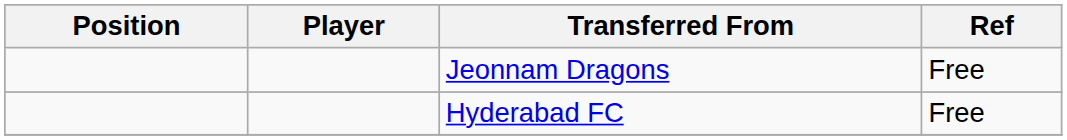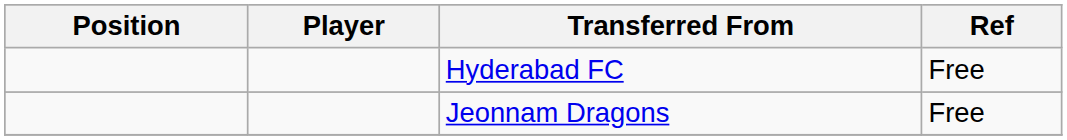rows swapped: Hyderabad FC <-> Jeonnam Dragons
